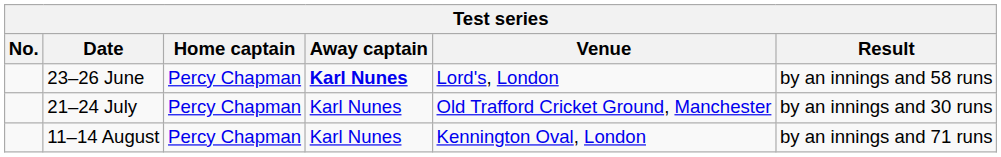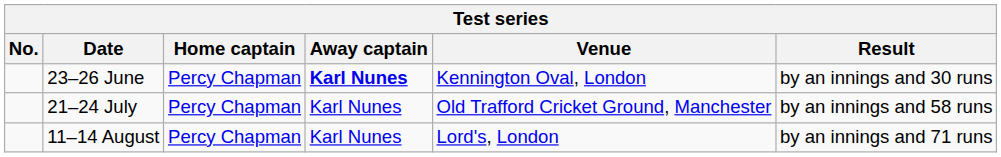23–26 June | Venue: Lord's, London -> Kennington Oval, London
23–26 June | Result: by an innings and 58 runs -> by an innings and 30 runs
21–24 July | Result: by an innings and 30 runs -> by an innings and 58 runs
11–14 August | Venue: Kennington Oval, London -> Lord's, London
